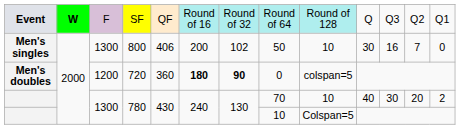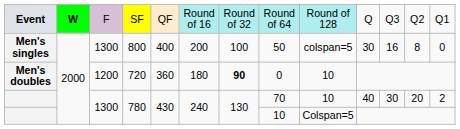Men's singles | column 5: 406 -> 400
Men's singles | column 7: 102 -> 100
Men's singles | column 9: 10 -> colspan=5
Men's singles | column 12: 7 -> 8
Men's doubles | column 6: bold -> normal
Men's doubles | column 9: colspan=5 -> 10
